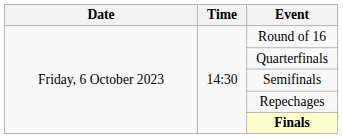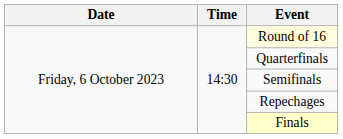Round of 16 | Event: no background -> lightyellow background
Finals | Event: bold -> normal
